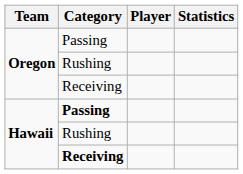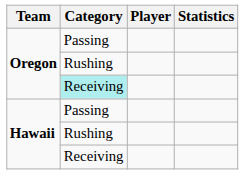Oregon / Receiving | Category: no background -> paleturquoise background
Hawaii / Passing | Category: bold -> normal
Hawaii / Receiving | Category: bold -> normal
